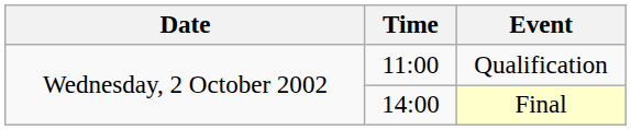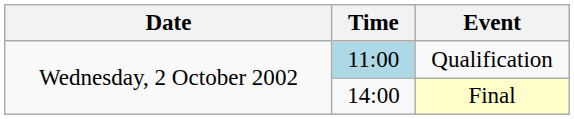Qualification | Time: no background -> lightblue background
